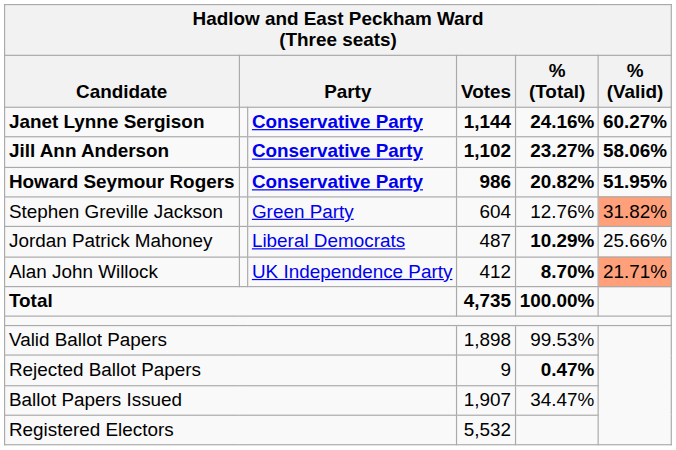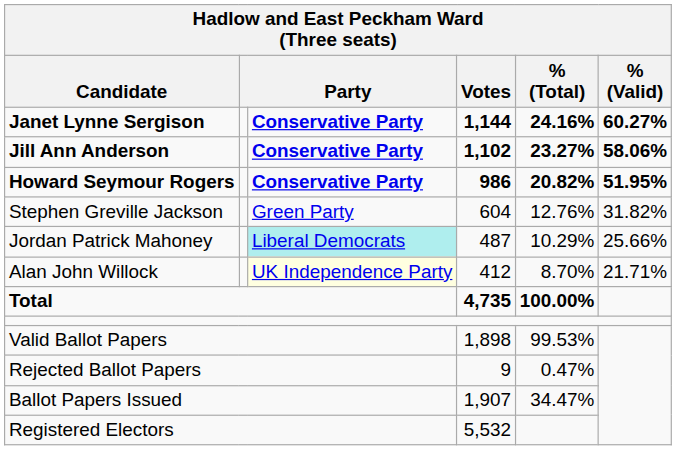Stephen Greville Jackson | % (Valid): lightsalmon background -> no background
Jordan Patrick Mahoney | column 3: no background -> paleturquoise background
Jordan Patrick Mahoney | % (Total): bold -> normal
Alan John Willock | column 3: no background -> lightyellow background
Alan John Willock | % (Total): bold -> normal
Alan John Willock | % (Valid): lightsalmon background -> no background
Rejected Ballot Papers | % (Total): bold -> normal
